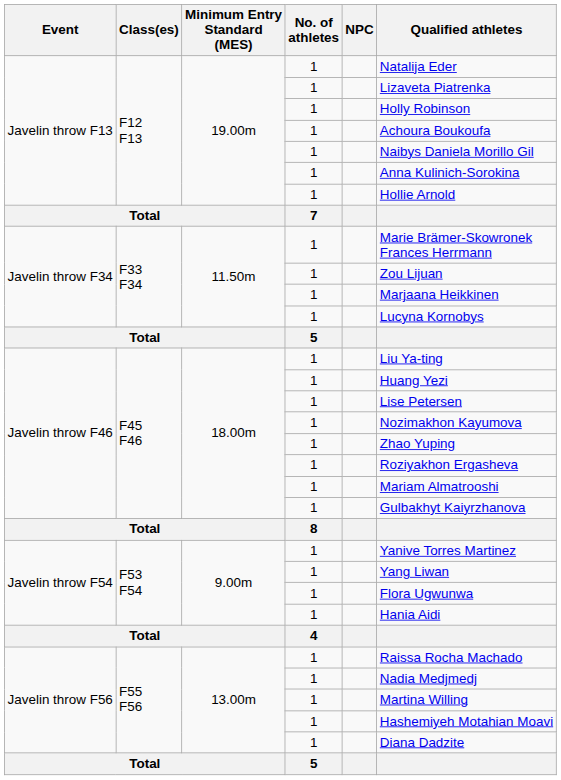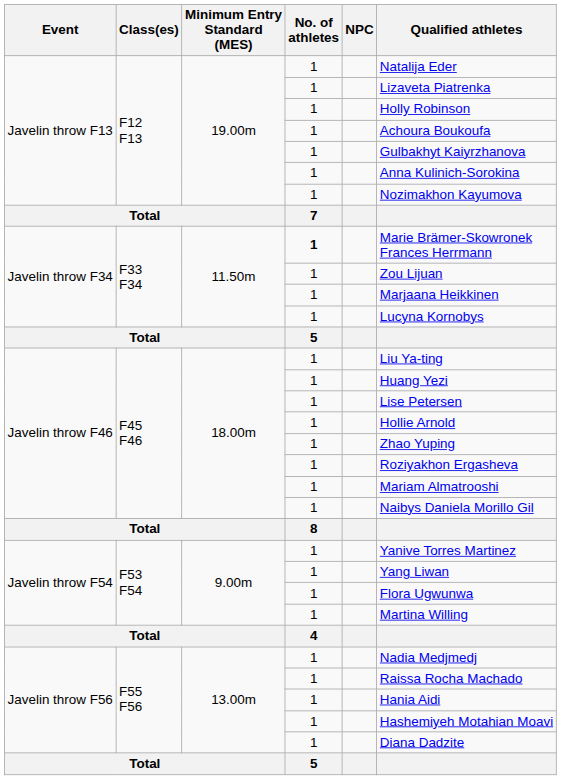row 6 | Qualified athletes: Naibys Daniela Morillo Gil -> Gulbakhyt Kaiyrzhanova
row 8 | Qualified athletes: Hollie Arnold -> Nozimakhon Kayumova
row 10 | No. of athletes: normal -> bold
row 18 | Qualified athletes: Nozimakhon Kayumova -> Hollie Arnold
row 22 | Qualified athletes: Gulbakhyt Kaiyrzhanova -> Naibys Daniela Morillo Gil
row 27 | Qualified athletes: Hania Aidi -> Martina Willing
row 29 | Qualified athletes: Raissa Rocha Machado -> Nadia Medjmedj
row 30 | Qualified athletes: Nadia Medjmedj -> Raissa Rocha Machado
row 31 | Qualified athletes: Martina Willing -> Hania Aidi
